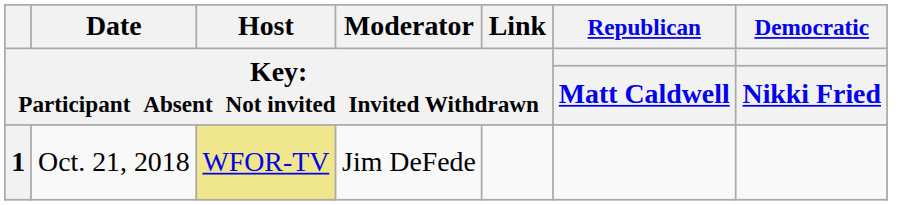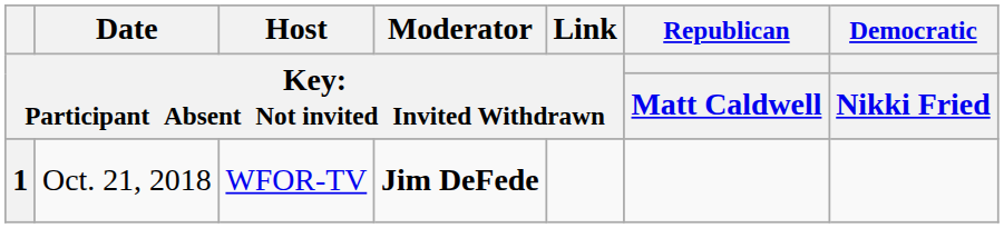1 | column 3: khaki background -> no background
1 | column 4: normal -> bold
